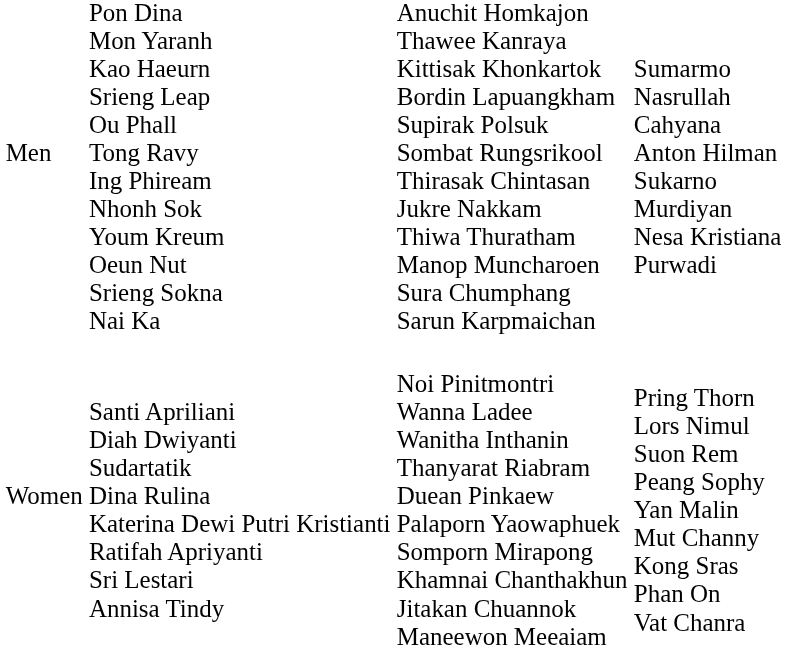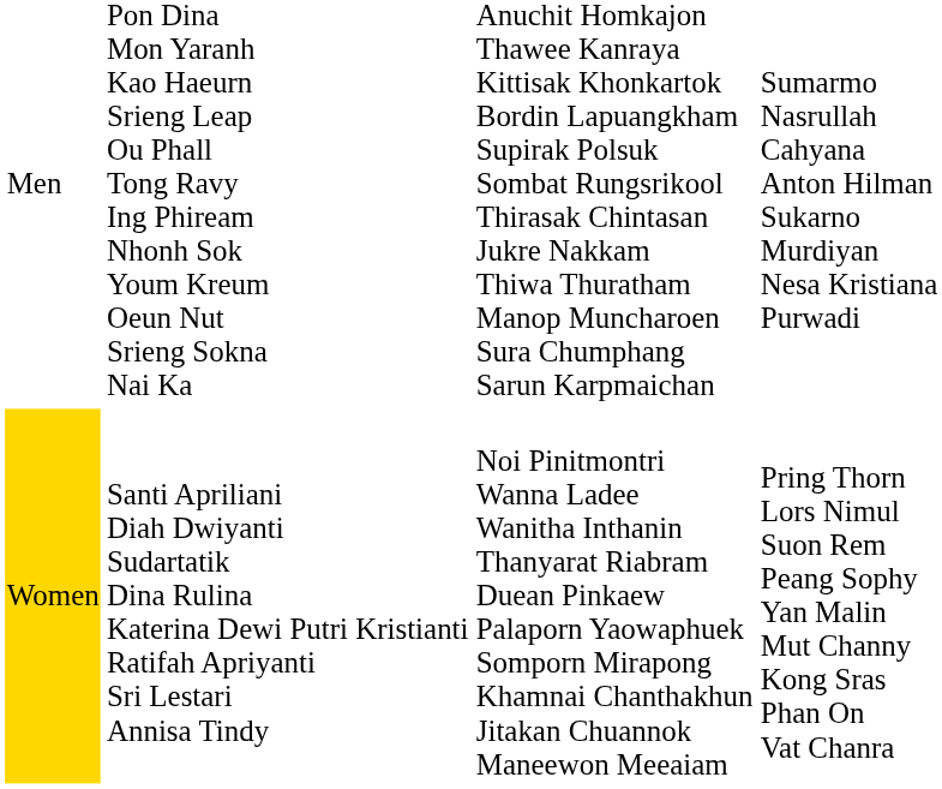Women | column 1: no background -> gold background
